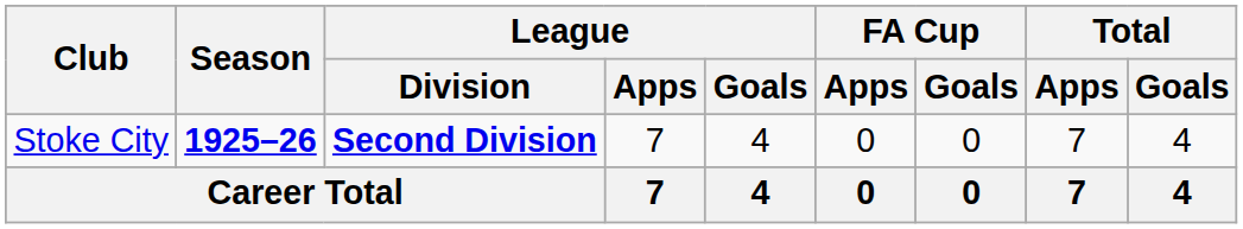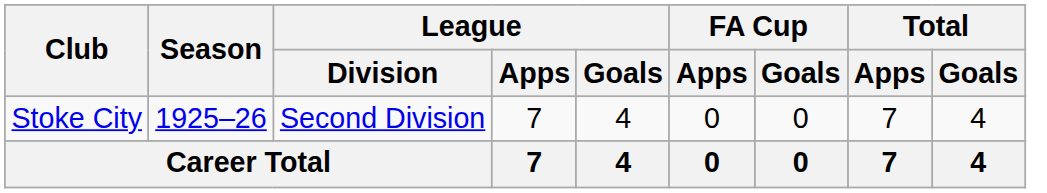Stoke City | Season: bold -> normal
Stoke City | League / Division: bold -> normal
